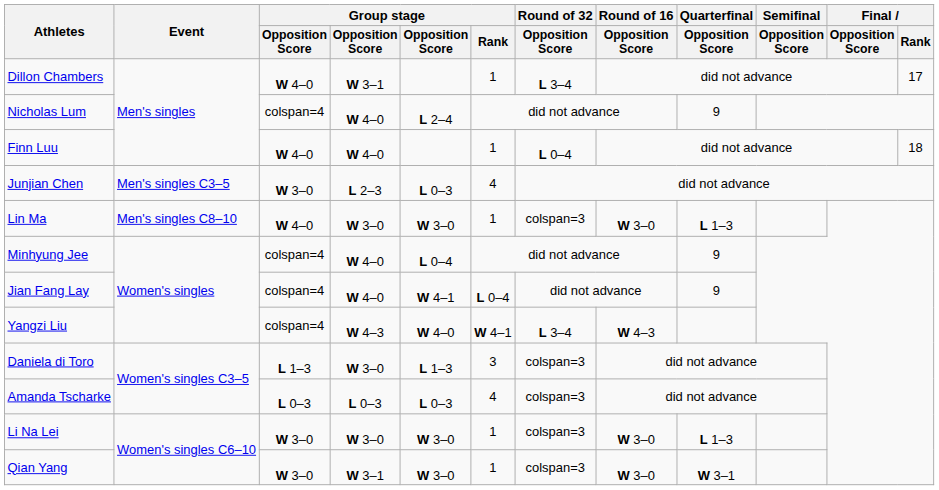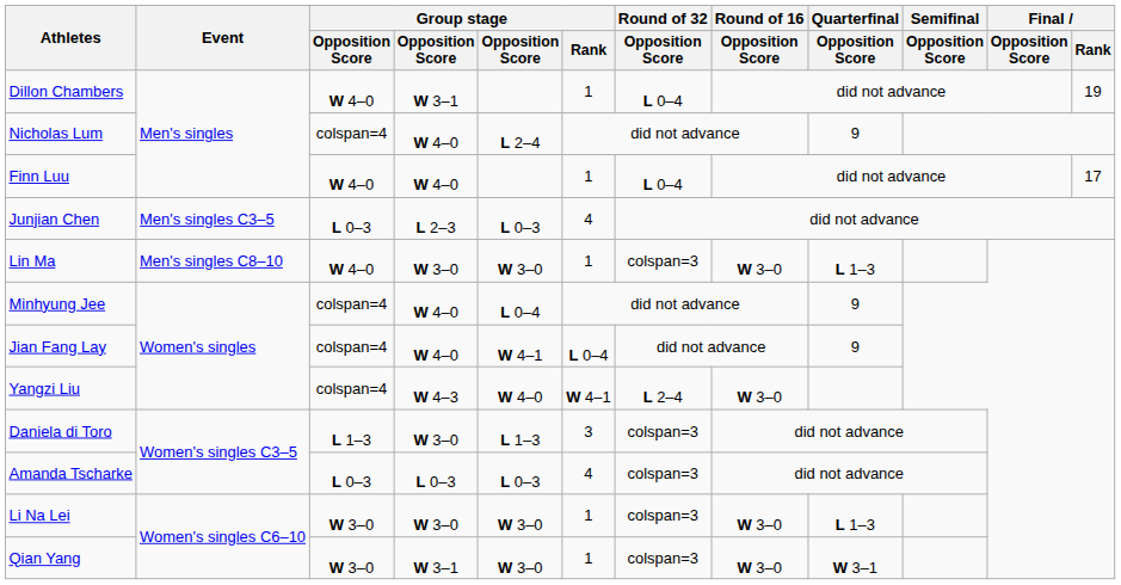Dillon Chambers | Round of 32 / Opposition Score: L 3–4 -> L 0–4
Dillon Chambers | Final / Rank: 17 -> 19
Finn Luu | Final / Rank: 18 -> 17
Junjian Chen | column 3: W 3–0 -> L 0–3
Yangzi Liu | Round of 32 / Opposition Score: L 3–4 -> L 2–4
Yangzi Liu | Round of 16 / Opposition Score: W 4–3 -> W 3–0
